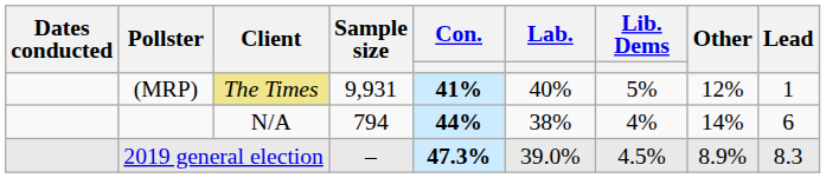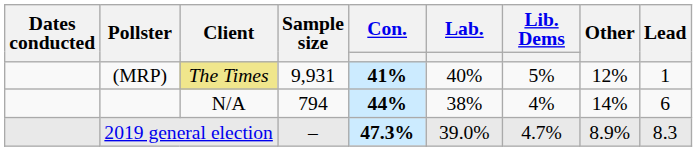2019 general election | Lib. Dems: 4.5% -> 4.7%
